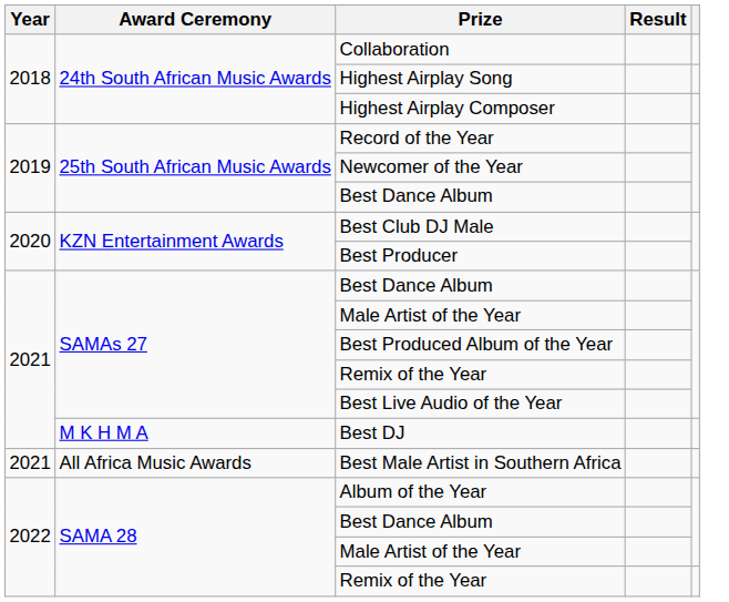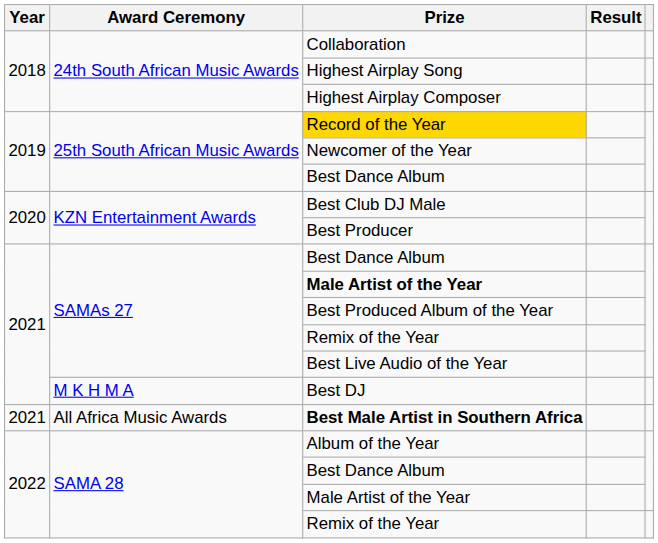Record of the Year | Prize: no background -> gold background
SAMAs 27 / Male Artist of the Year | Prize: normal -> bold
Best Male Artist in Southern Africa | Prize: normal -> bold
